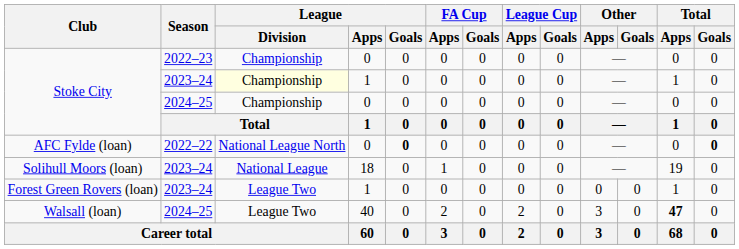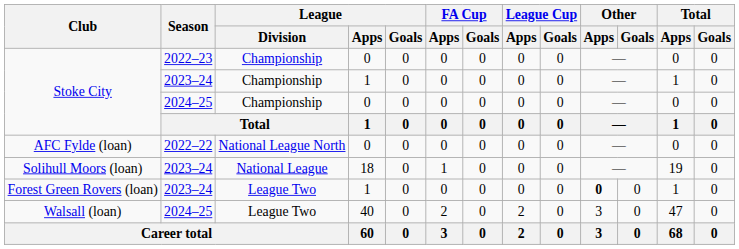Stoke City / 2023–24 | League / Division: lightyellow background -> no background
AFC Fylde (loan) | League / Goals: bold -> normal
AFC Fylde (loan) | Total / Goals: bold -> normal
Forest Green Rovers (loan) | Other / Apps: normal -> bold
Walsall (loan) | Total / Apps: bold -> normal
